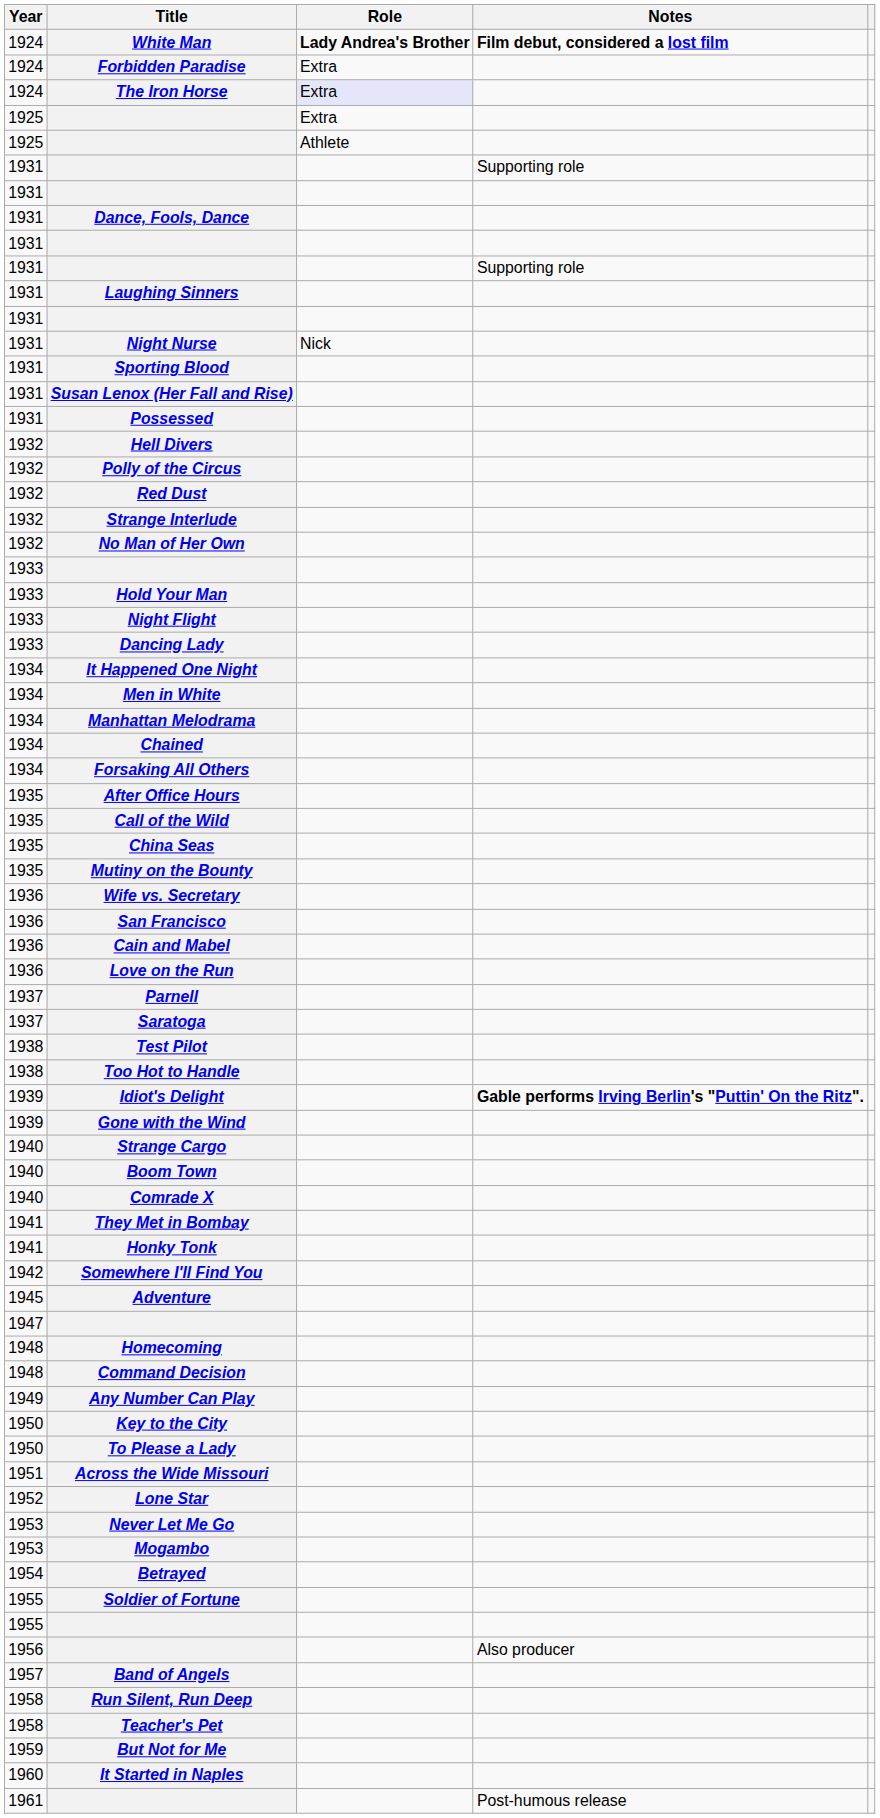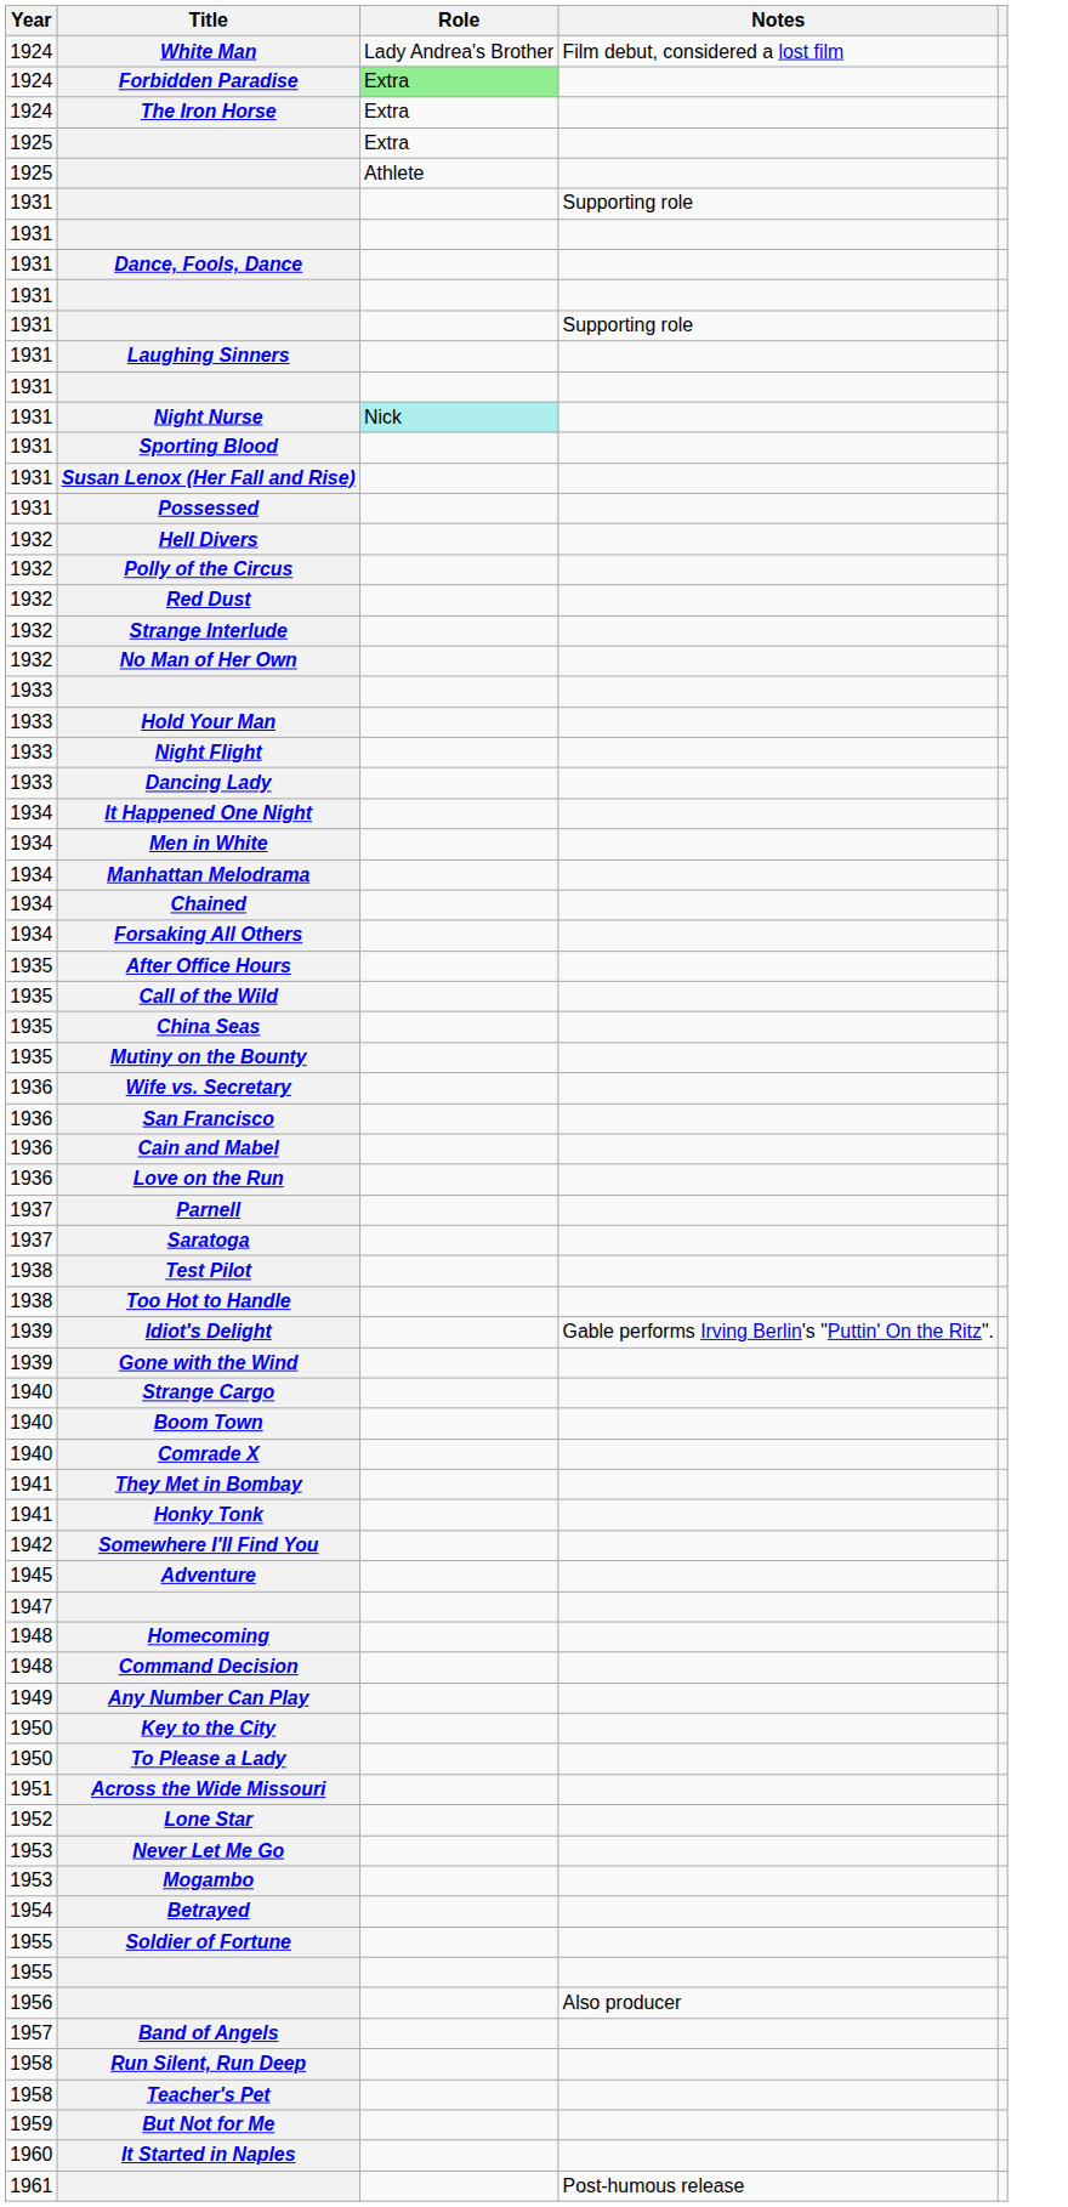White Man | Role: bold -> normal
White Man | Notes: bold -> normal
Forbidden Paradise | Role: no background -> lightgreen background
The Iron Horse | Role: lavender background -> no background
Night Nurse | Role: no background -> paleturquoise background
Idiot's Delight | Notes: bold -> normal
